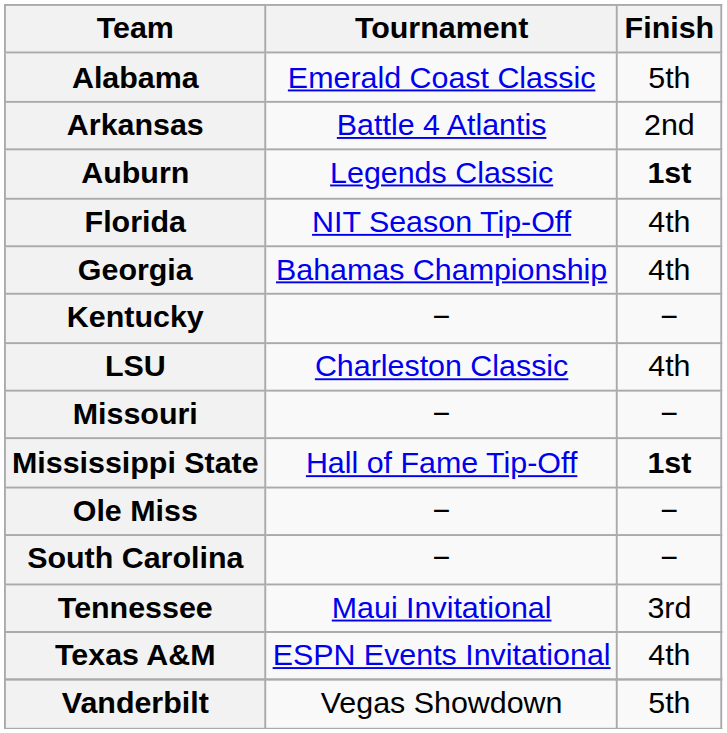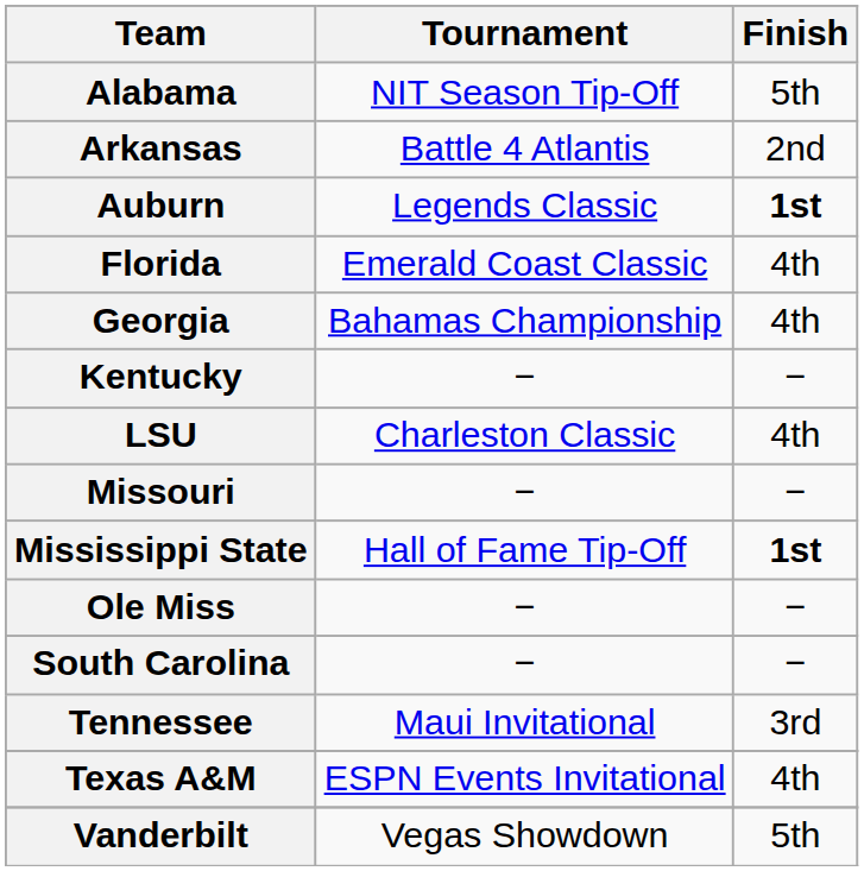Alabama | Tournament: Emerald Coast Classic -> NIT Season Tip-Off
Florida | Tournament: NIT Season Tip-Off -> Emerald Coast Classic
